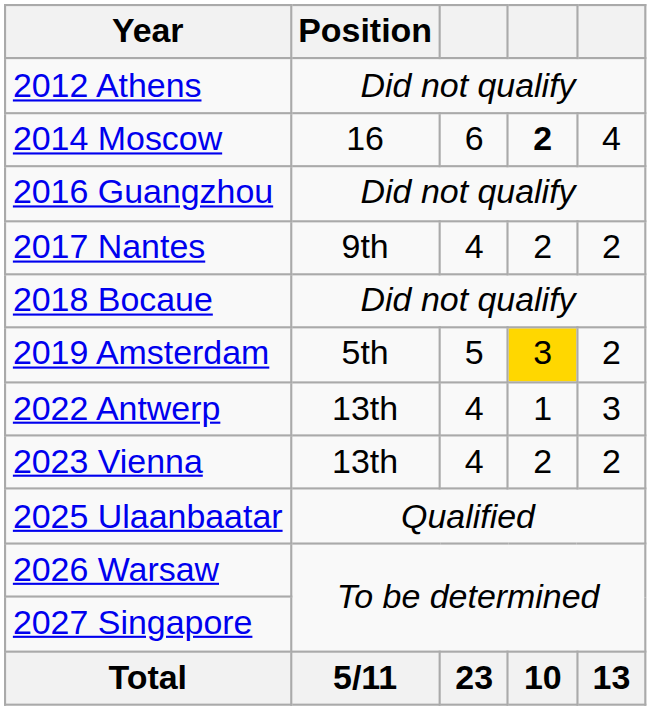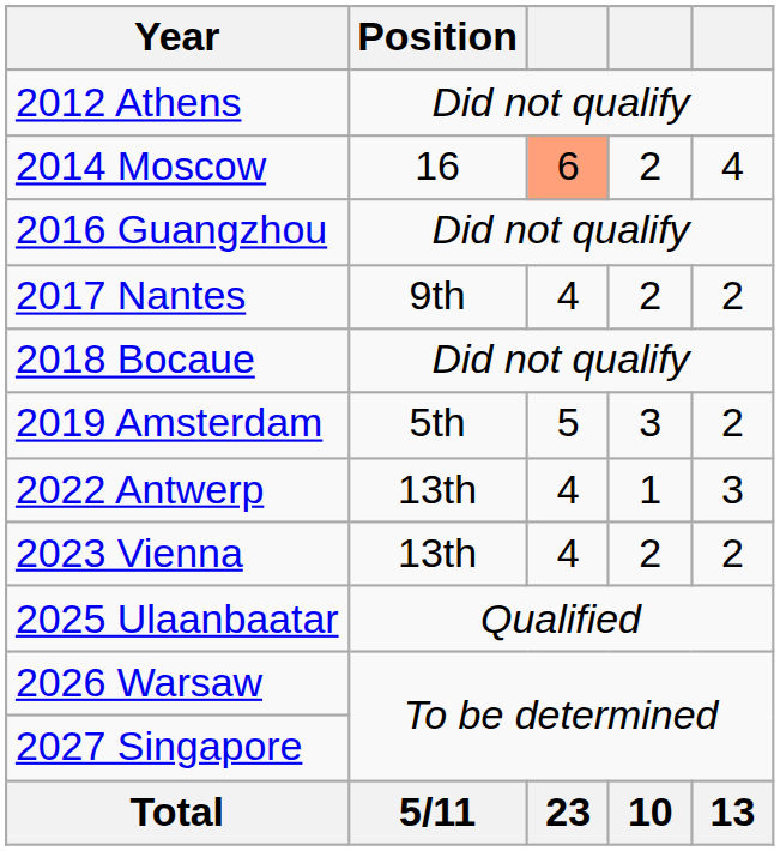2014 Moscow | column 3: no background -> lightsalmon background
2014 Moscow | column 4: bold -> normal
2019 Amsterdam | column 4: gold background -> no background
